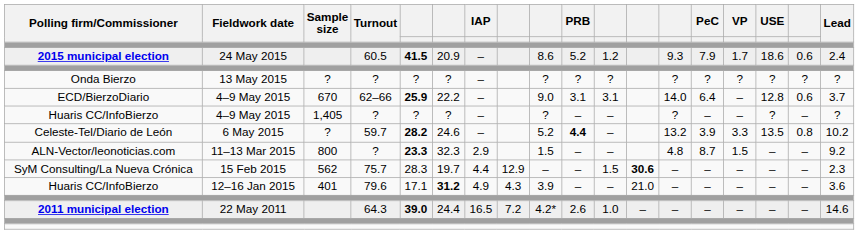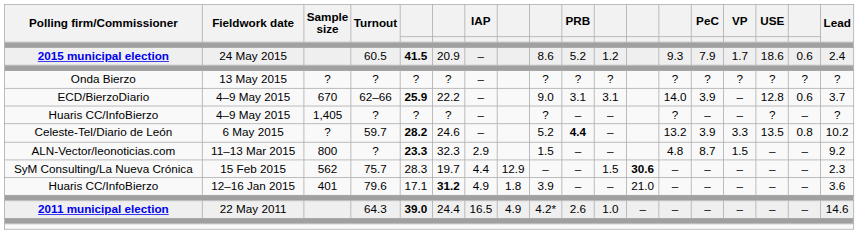ECD/BierzoDiario | PeC: 6.4 -> 3.9
Huaris CC/InfoBierzo / 12–16 Jan 2015 | column 8: 4.3 -> 1.8
2011 municipal election | column 8: 7.2 -> 4.9
